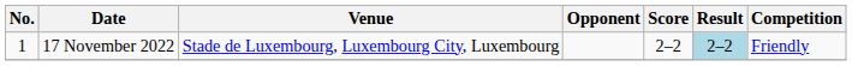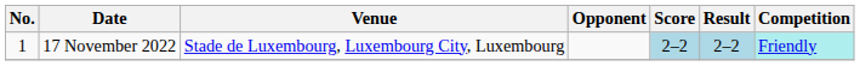17 November 2022 | Score: no background -> lightblue background
17 November 2022 | Competition: no background -> paleturquoise background
